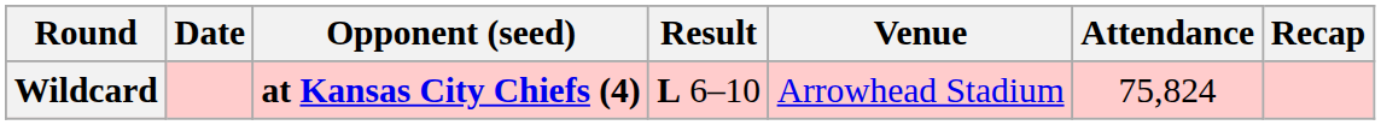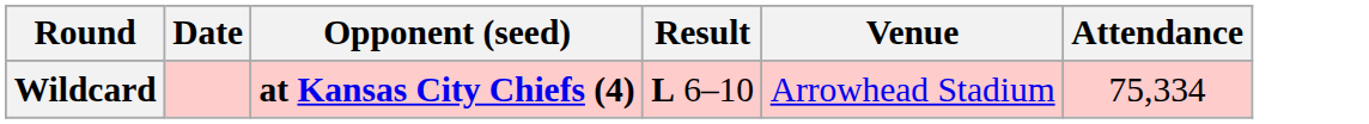- column: Recap
Wildcard | Attendance: 75,824 -> 75,334
